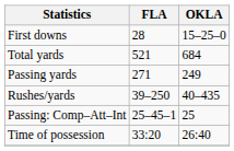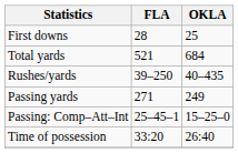First downs | OKLA: 15–25–0 -> 25
rows swapped: Rushes/yards <-> Passing yards
Passing: Comp–Att–Int | OKLA: 25 -> 15–25–0
